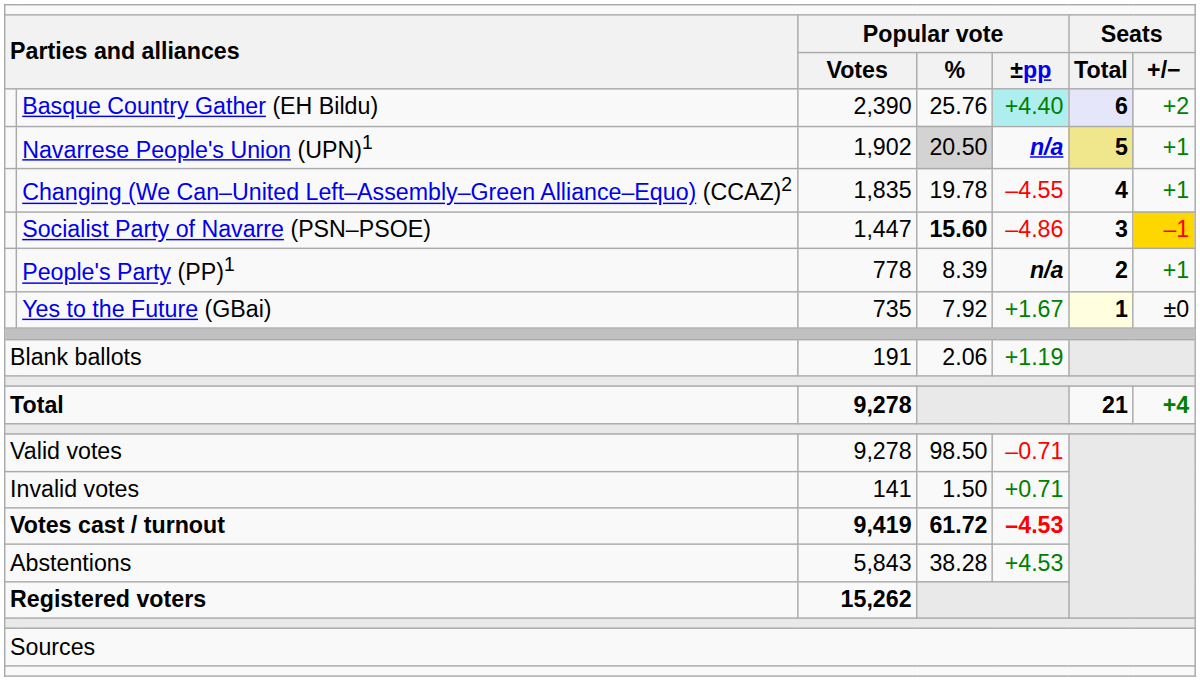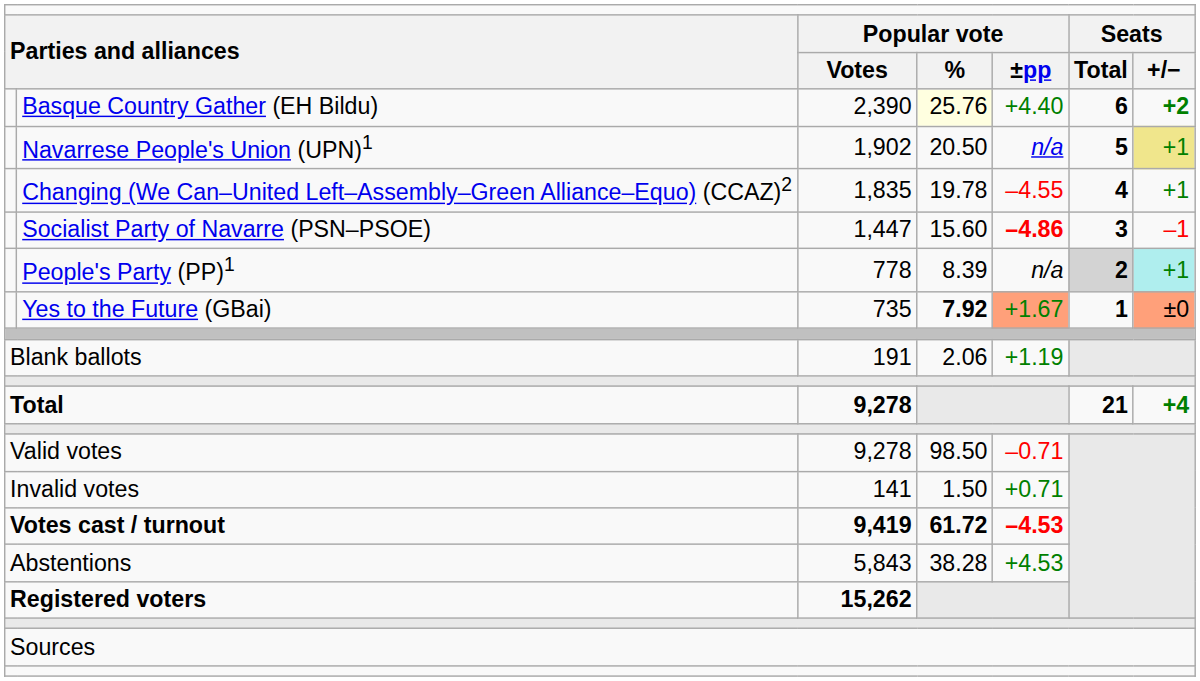Basque Country Gather (EH Bildu) | column 4: no background -> lightyellow background
Basque Country Gather (EH Bildu) | column 5: paleturquoise background -> no background
Basque Country Gather (EH Bildu) | column 6: lavender background -> no background
Basque Country Gather (EH Bildu) | column 7: normal -> bold
Navarrese People's Union (UPN)1 | column 4: lightgrey background -> no background
Navarrese People's Union (UPN)1 | column 5: bold -> normal
Navarrese People's Union (UPN)1 | column 6: khaki background -> no background
Navarrese People's Union (UPN)1 | column 7: no background -> khaki background
Socialist Party of Navarre (PSN–PSOE) | column 4: bold -> normal
Socialist Party of Navarre (PSN–PSOE) | column 5: normal -> bold
Socialist Party of Navarre (PSN–PSOE) | column 7: gold background -> no background
People's Party (PP)1 | column 5: bold -> normal
People's Party (PP)1 | column 6: no background -> lightgrey background
People's Party (PP)1 | column 7: no background -> paleturquoise background
Yes to the Future (GBai) | column 4: normal -> bold
Yes to the Future (GBai) | column 5: no background -> lightsalmon background
Yes to the Future (GBai) | column 6: lightyellow background -> no background
Yes to the Future (GBai) | column 7: no background -> lightsalmon background
